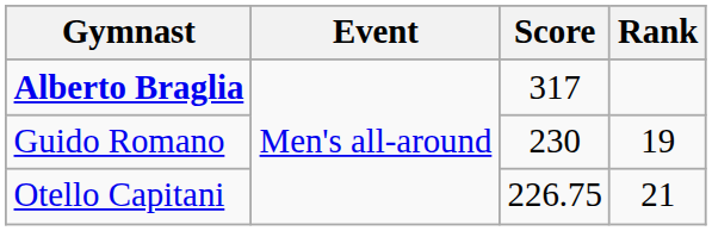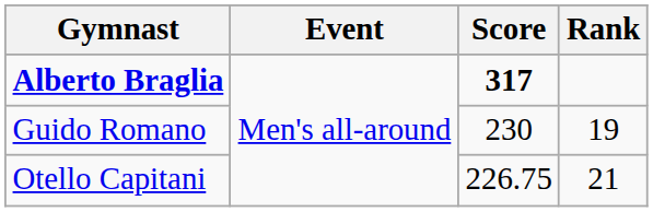row 2 | Score: normal -> bold
